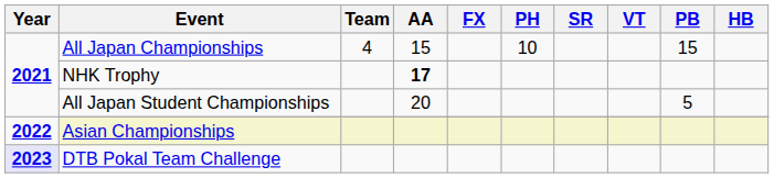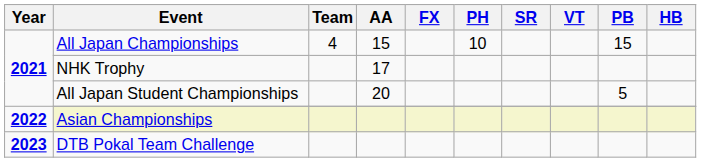NHK Trophy | AA: bold -> normal
DTB Pokal Team Challenge | Year: lavender background -> no background
